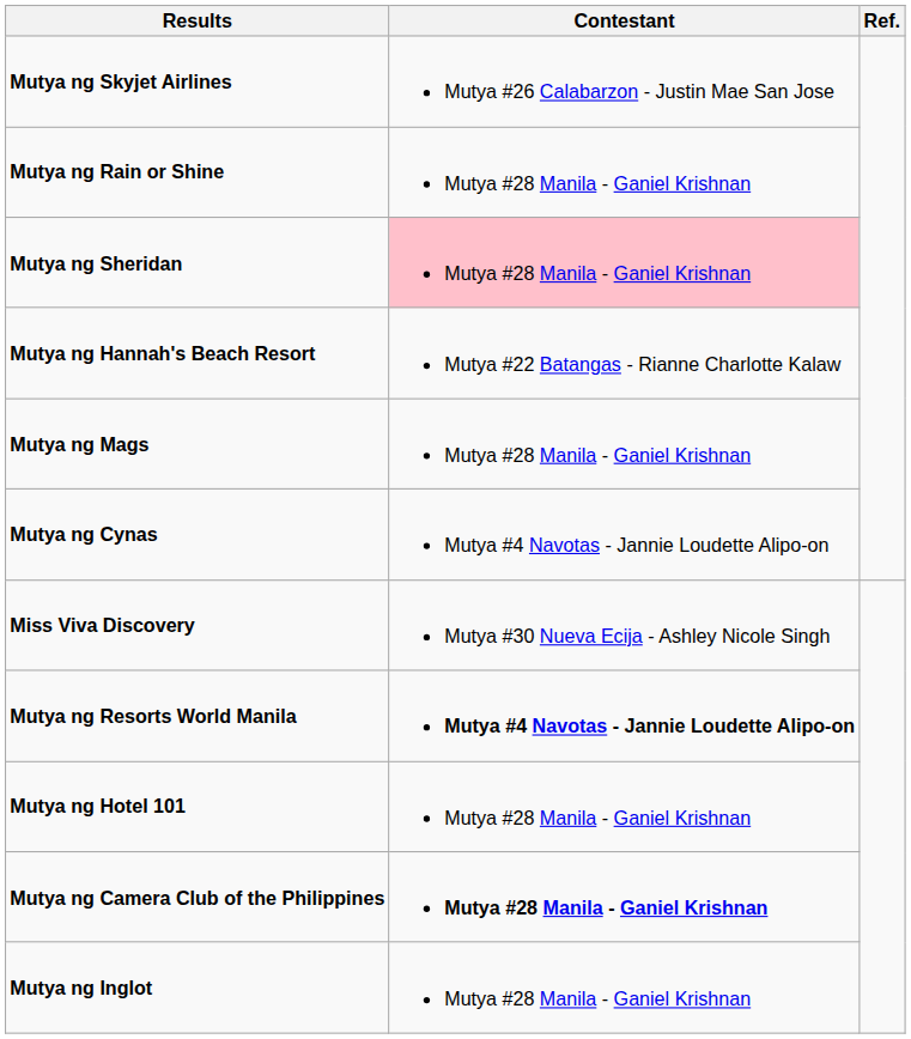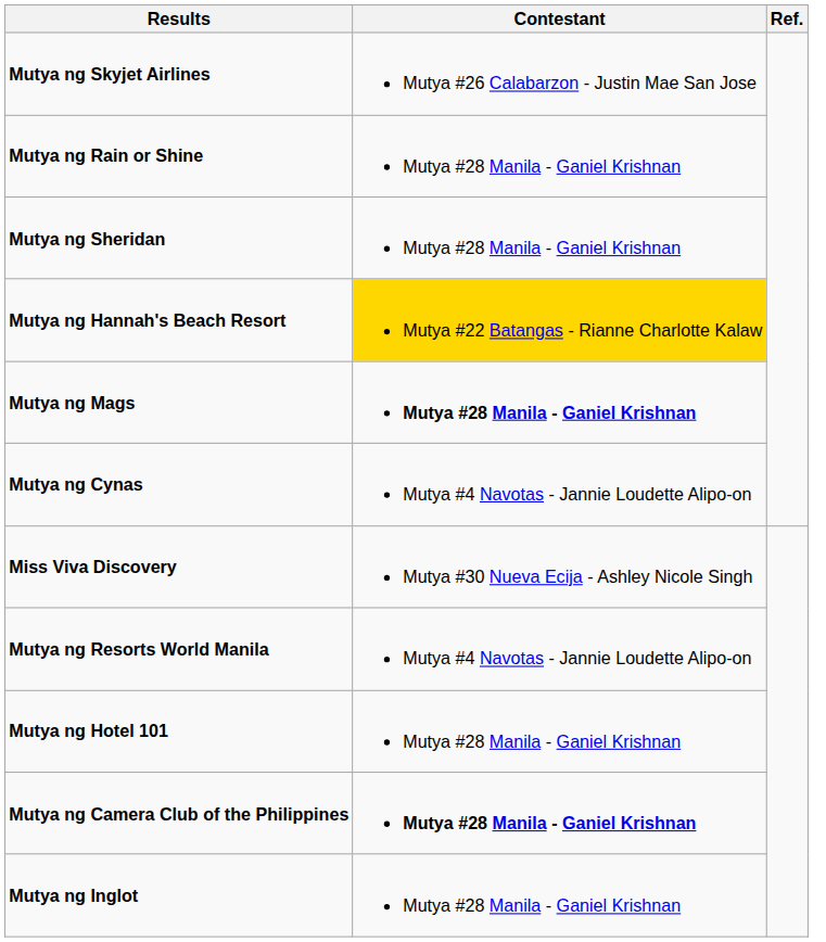Mutya ng Sheridan | Contestant: pink background -> no background
Mutya ng Hannah's Beach Resort | Contestant: no background -> gold background
Mutya ng Mags | Contestant: normal -> bold
Mutya ng Resorts World Manila | Contestant: bold -> normal
